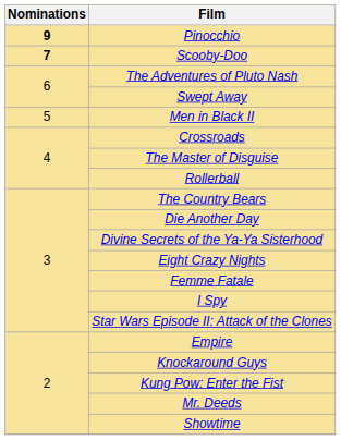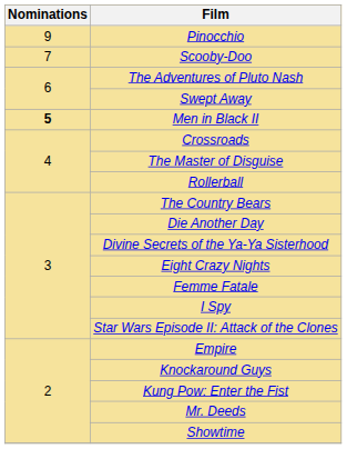Pinocchio | Nominations: bold -> normal
Scooby-Doo | Nominations: bold -> normal
Men in Black II | Nominations: normal -> bold
